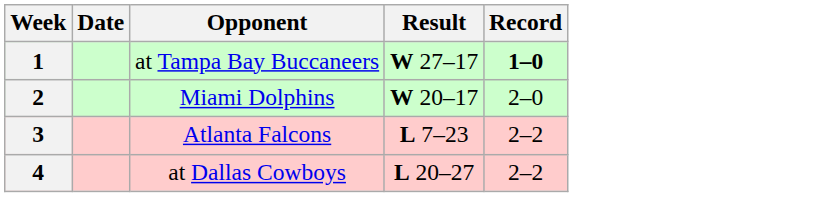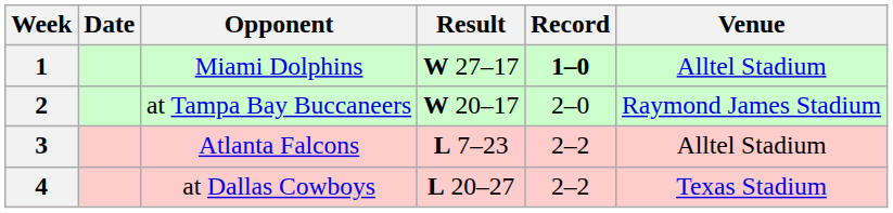+ column: Venue | Alltel Stadium | Raymond James Stadium | Alltel Stadium | Texas Stadium
1 | Opponent: at Tampa Bay Buccaneers -> Miami Dolphins
2 | Opponent: Miami Dolphins -> at Tampa Bay Buccaneers
